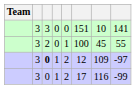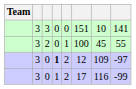row 4 | column 3: bold -> normal
row 4 | column 4: normal -> bold
